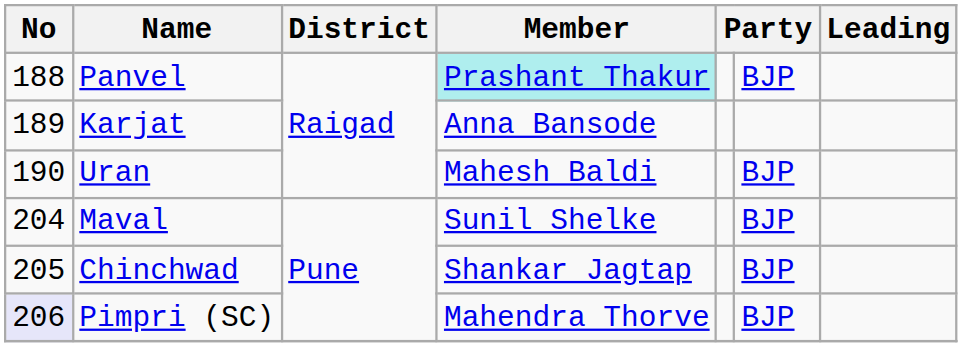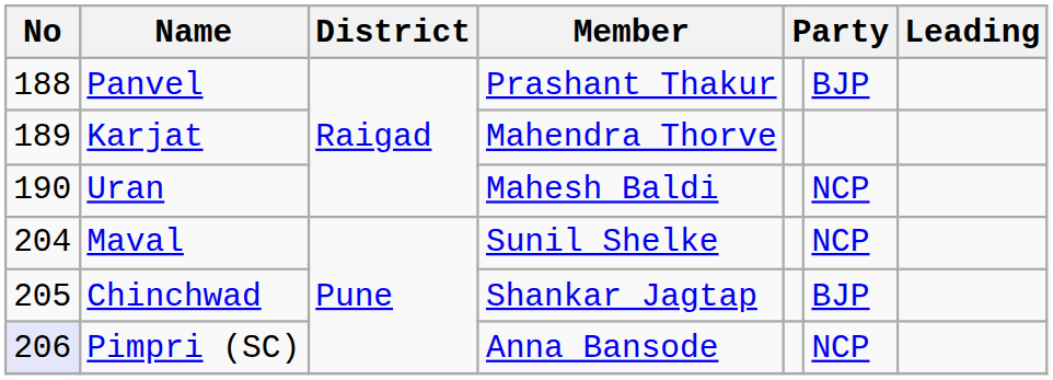Panvel | Member: paleturquoise background -> no background
Karjat | Member: Anna Bansode -> Mahendra Thorve
Uran | column 6: BJP -> NCP
Maval | column 6: BJP -> NCP
Pimpri (SC) | Member: Mahendra Thorve -> Anna Bansode
Pimpri (SC) | column 6: BJP -> NCP
